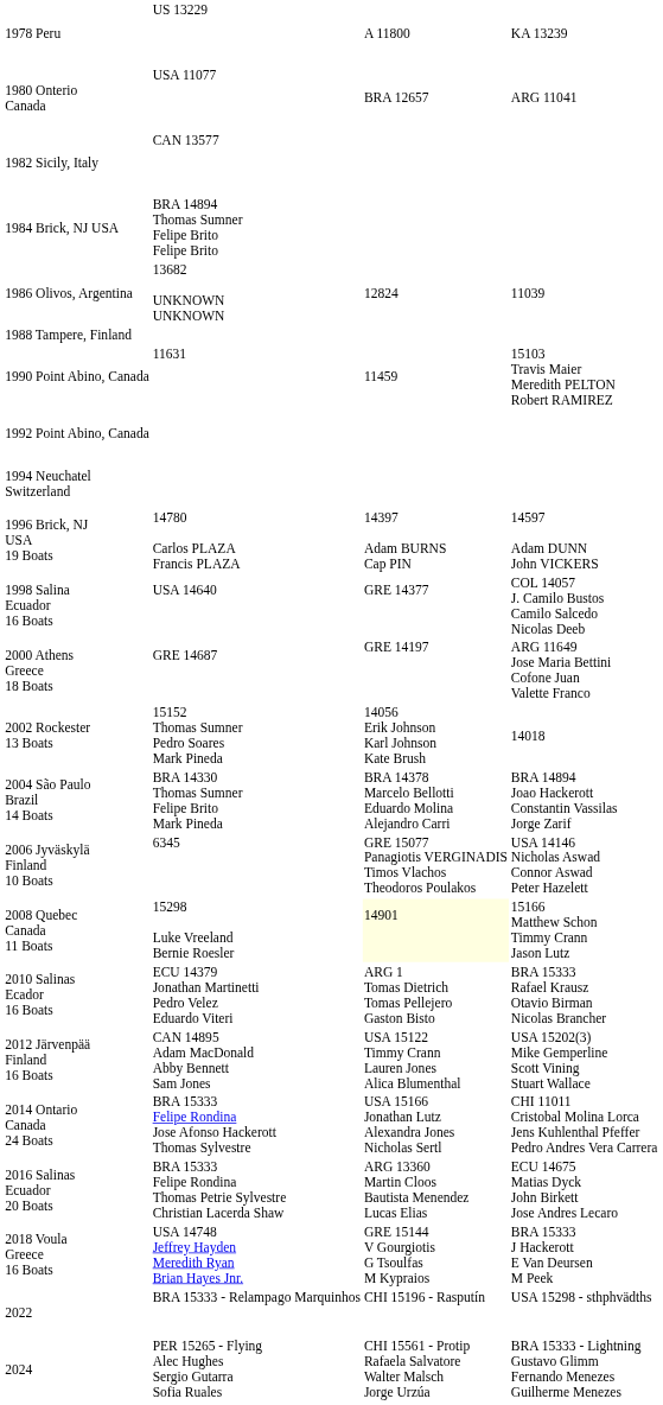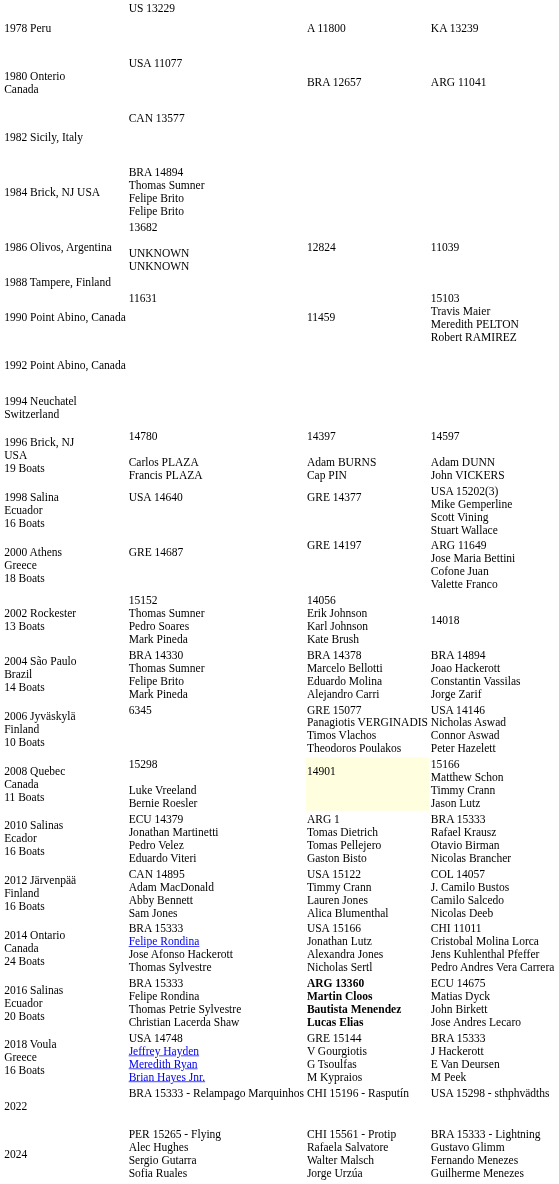1998 Salina Ecuador 16 Boats | column 4: COL 14057 J. Camilo Bustos Camilo Salcedo Nicolas Deeb -> USA 15202(3) Mike Gemperline Scott Vining Stuart Wallace
2012 Järvenpää Finland 16 Boats | column 4: USA 15202(3) Mike Gemperline Scott Vining Stuart Wallace -> COL 14057 J. Camilo Bustos Camilo Salcedo Nicolas Deeb
2016 Salinas Ecuador 20 Boats | column 3: normal -> bold
